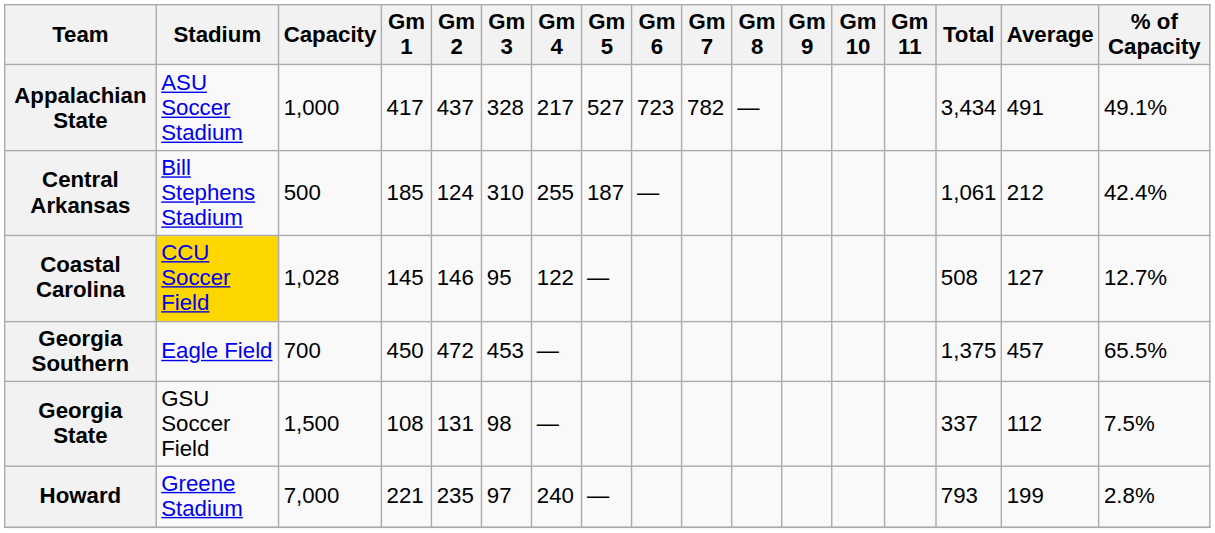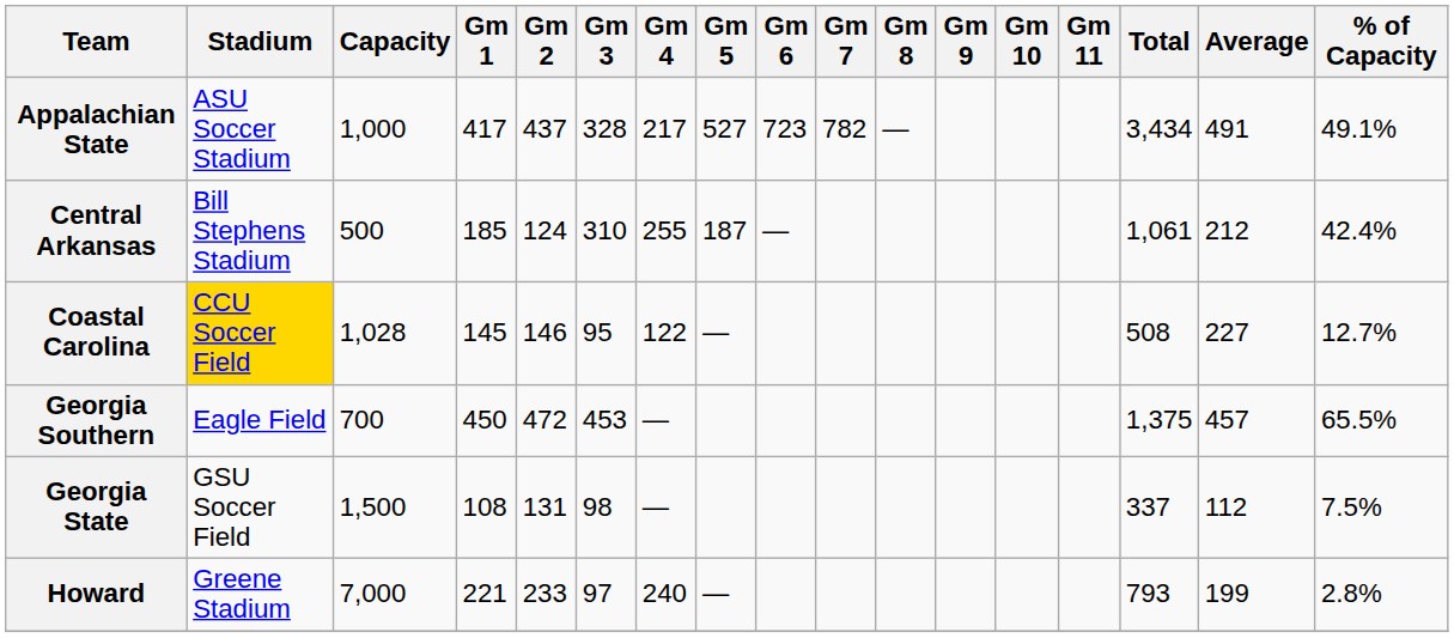Coastal Carolina | Average: 127 -> 227
Howard | Gm 2: 235 -> 233
